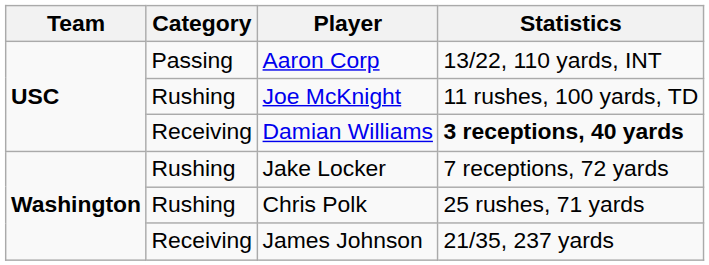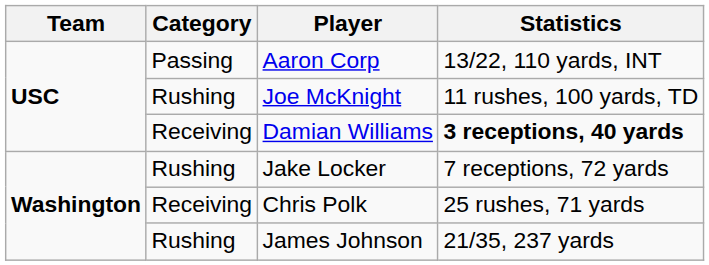Chris Polk | Category: Rushing -> Receiving
James Johnson | Category: Receiving -> Rushing
